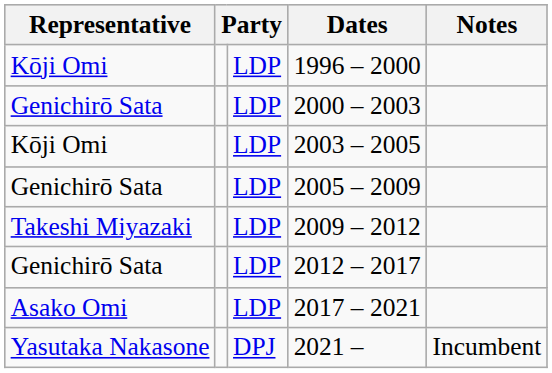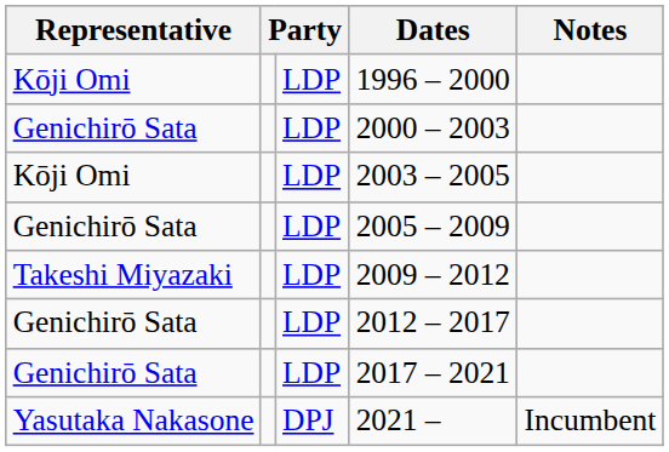2017 – 2021 | Representative: Asako Omi -> Genichirō Sata
